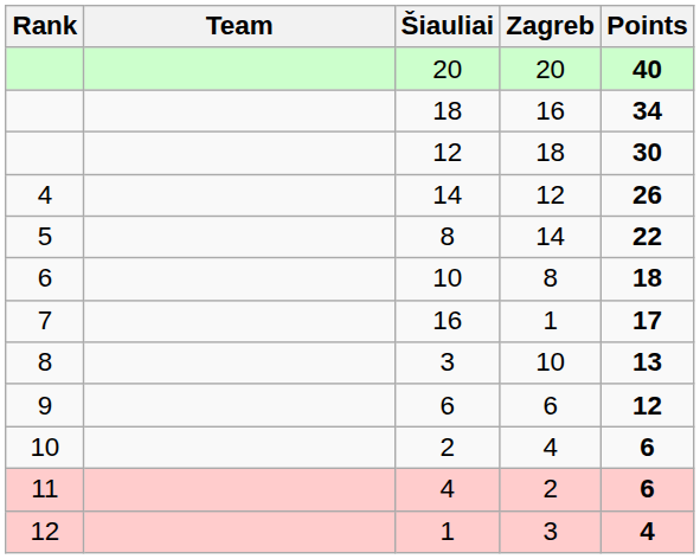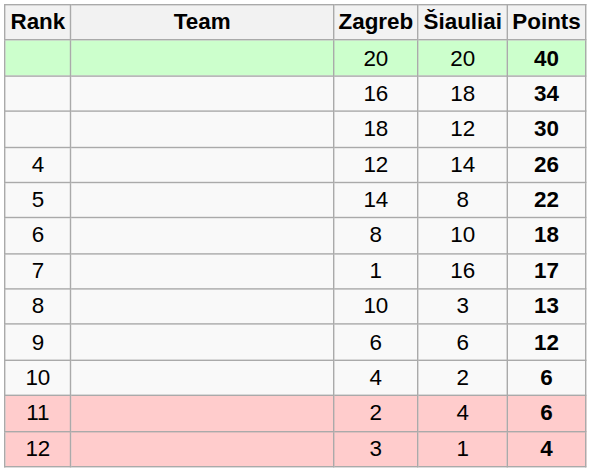columns swapped: Zagreb <-> Šiauliai
